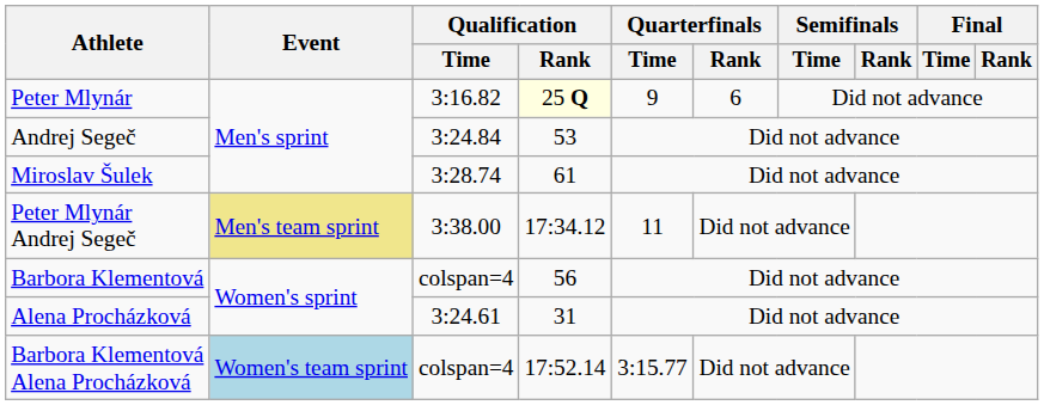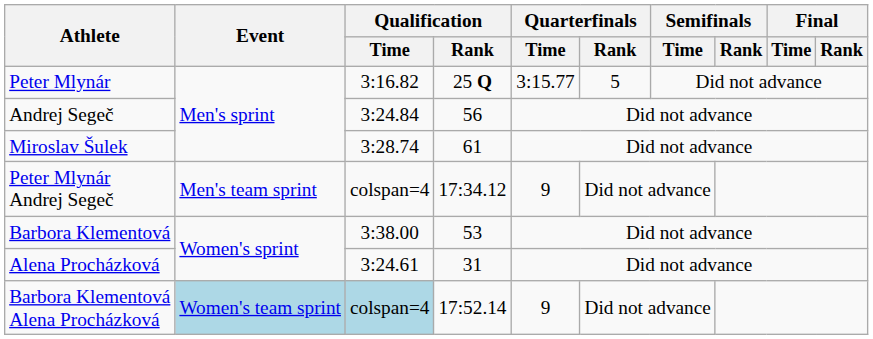Peter Mlynár | Qualification / Rank: lightyellow background -> no background
Peter Mlynár | Quarterfinals / Time: 9 -> 3:15.77
Peter Mlynár | Quarterfinals / Rank: 6 -> 5
Andrej Segeč | Qualification / Rank: 53 -> 56
Peter Mlynár Andrej Segeč | Event: khaki background -> no background
Peter Mlynár Andrej Segeč | Qualification / Time: 3:38.00 -> colspan=4
Peter Mlynár Andrej Segeč | Quarterfinals / Time: 11 -> 9
Barbora Klementová | Qualification / Time: colspan=4 -> 3:38.00
Barbora Klementová | Qualification / Rank: 56 -> 53
Barbora Klementová Alena Procházková | Qualification / Time: no background -> lightblue background
Barbora Klementová Alena Procházková | Quarterfinals / Time: 3:15.77 -> 9
